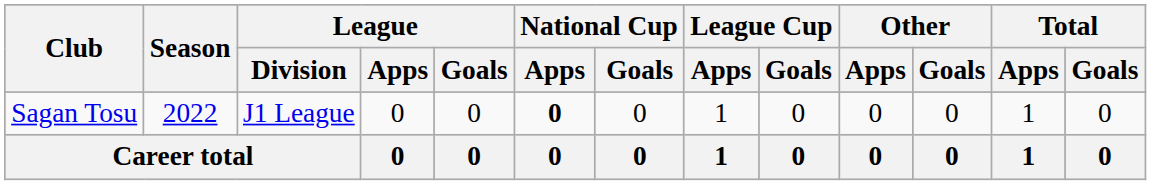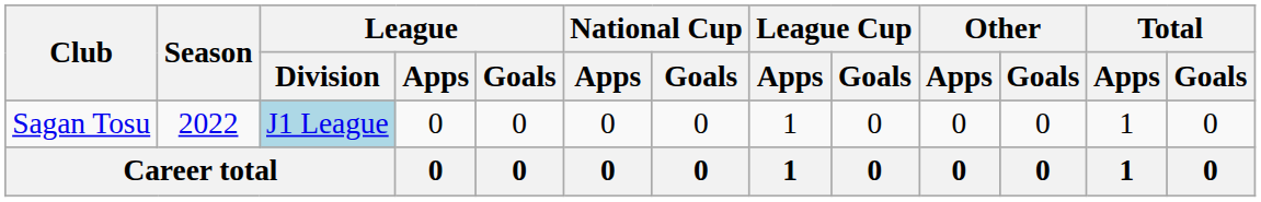Sagan Tosu | League / Division: no background -> lightblue background
Sagan Tosu | National Cup / Apps: bold -> normal
